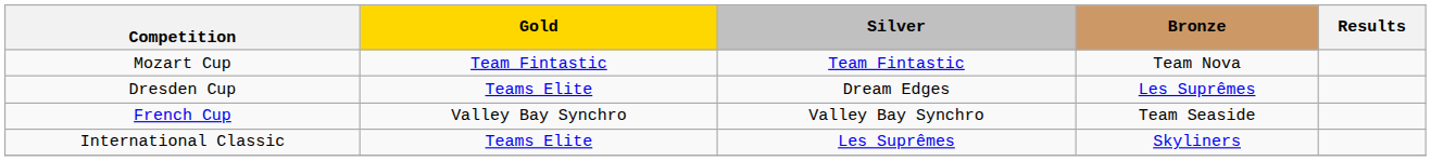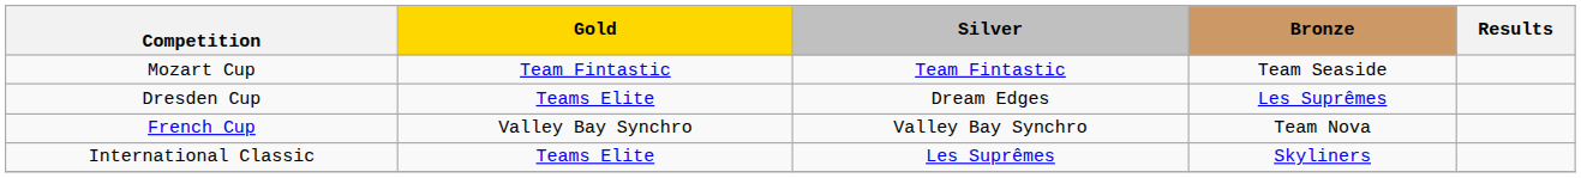Mozart Cup | Bronze: Team Nova -> Team Seaside
French Cup | Bronze: Team Seaside -> Team Nova
